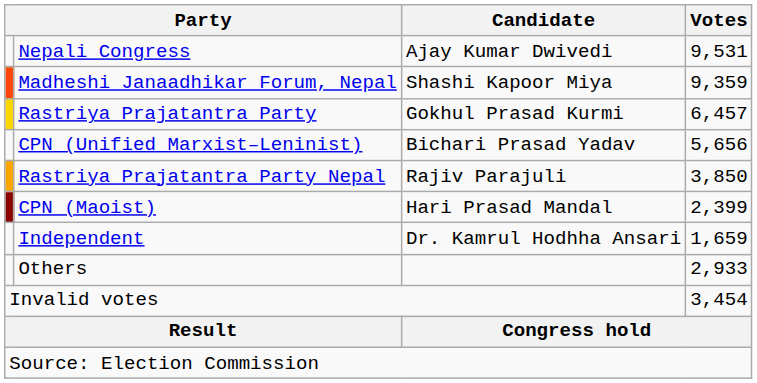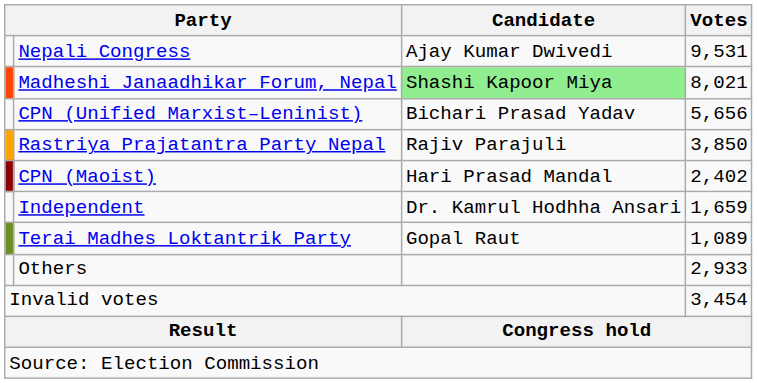Madheshi Janaadhikar Forum, Nepal | Candidate: no background -> lightgreen background
Madheshi Janaadhikar Forum, Nepal | Votes: 9,359 -> 8,021
- row: Rastriya Prajatantra Party | Gokhul Prasad Kurmi | 6,457
CPN (Maoist) | Votes: 2,399 -> 2,402
+ row: Terai Madhes Loktantrik Party | Gopal Raut | 1,089
